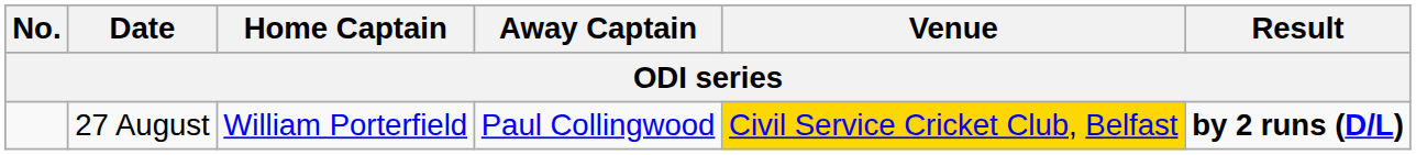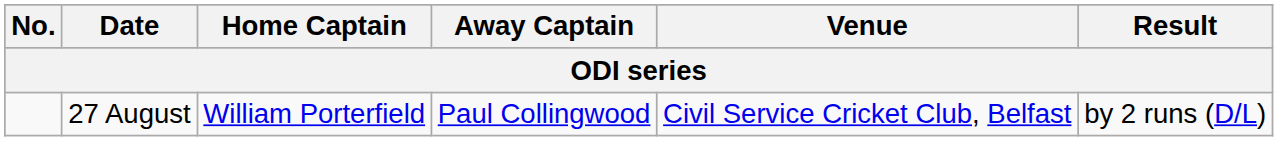27 August | Venue: gold background -> no background
27 August | Result: bold -> normal
